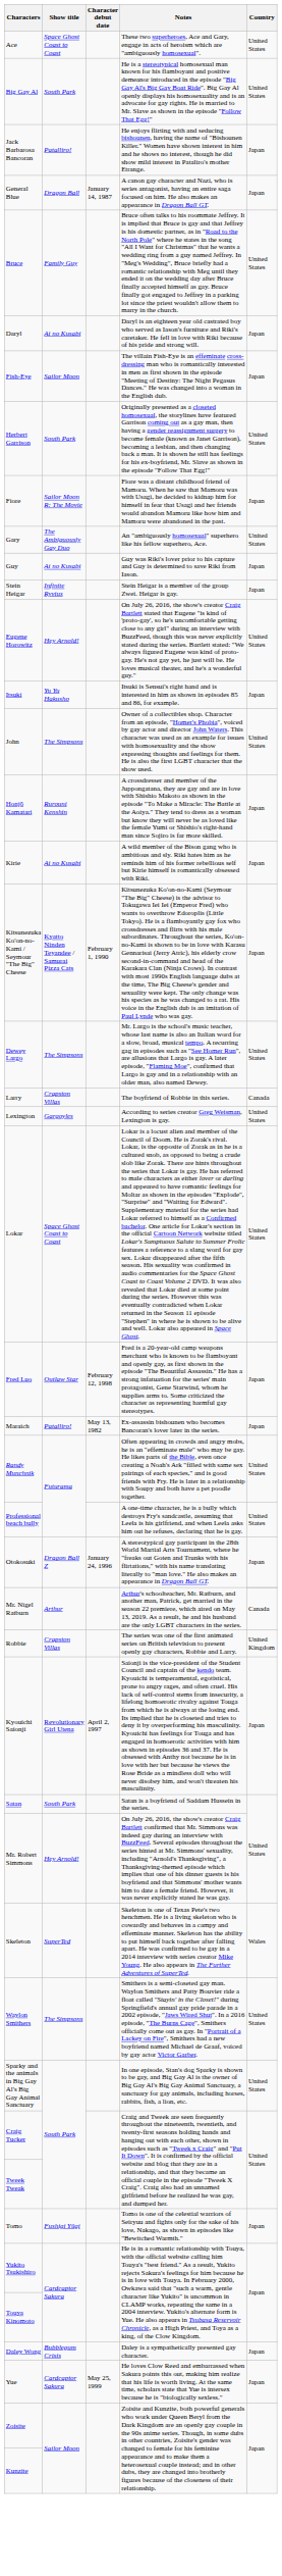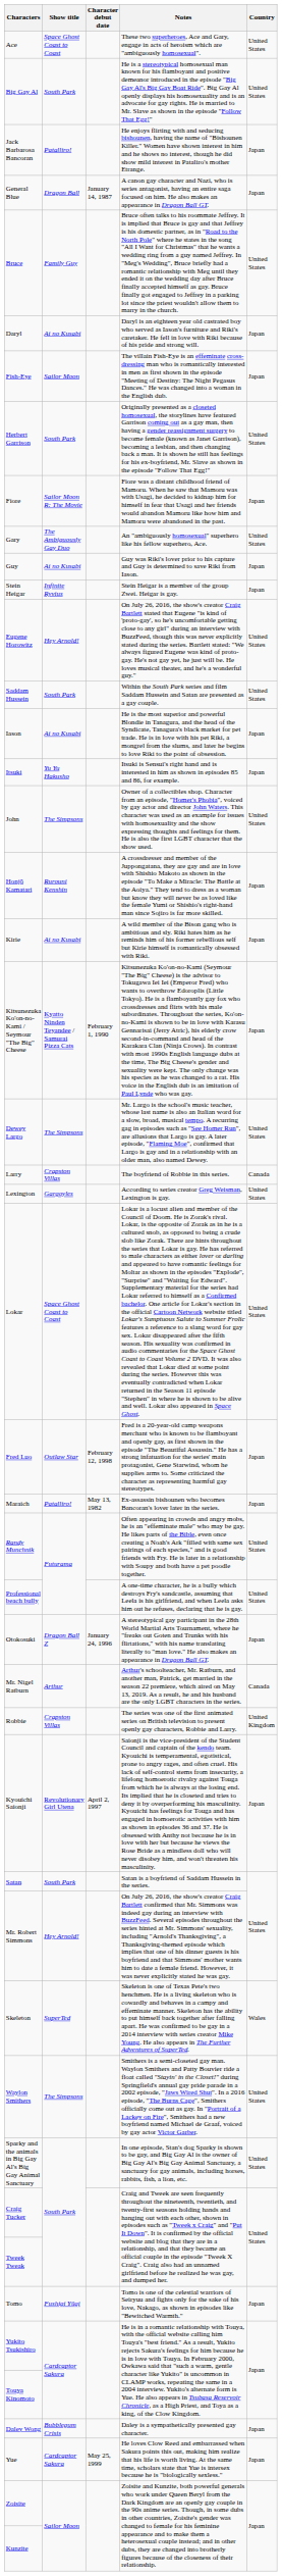+ row: Saddam Hussein | South Park | Within the South Park series and film Saddam Hussein and Satan are presented as a gay couple. | United States
+ row: Iason | Ai no Kusabi | He is the most superior and powerful Blondie in Tanagura, and the head of the Syndicate, Tanagura's black market for pet trade. He is in love with his pet Riki, a mongrel from the slums, and later he begins to love Riki to the point of obsession. | Japan
